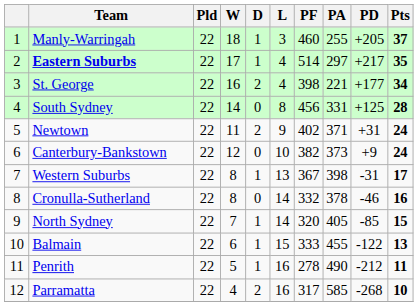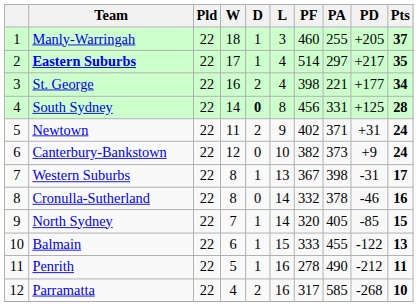South Sydney | D: normal -> bold
